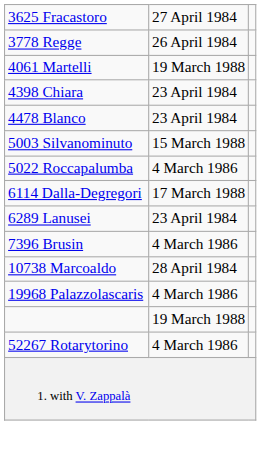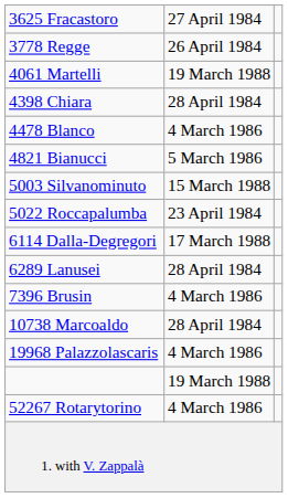4398 Chiara | column 2: 23 April 1984 -> 28 April 1984
4478 Blanco | column 2: 23 April 1984 -> 4 March 1986
+ row: 4821 Bianucci | 5 March 1986
5022 Roccapalumba | column 2: 4 March 1986 -> 23 April 1984
6289 Lanusei | column 2: 23 April 1984 -> 28 April 1984
